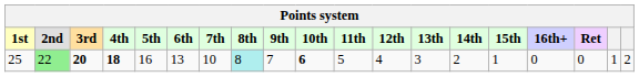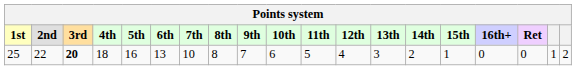25 | 2nd: lightgreen background -> no background
25 | 4th: bold -> normal
25 | 8th: paleturquoise background -> no background
25 | 10th: bold -> normal
